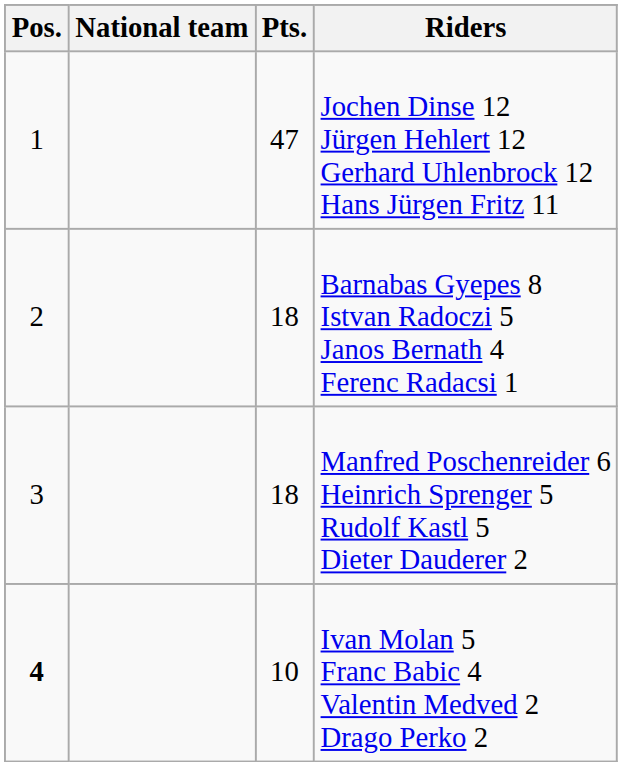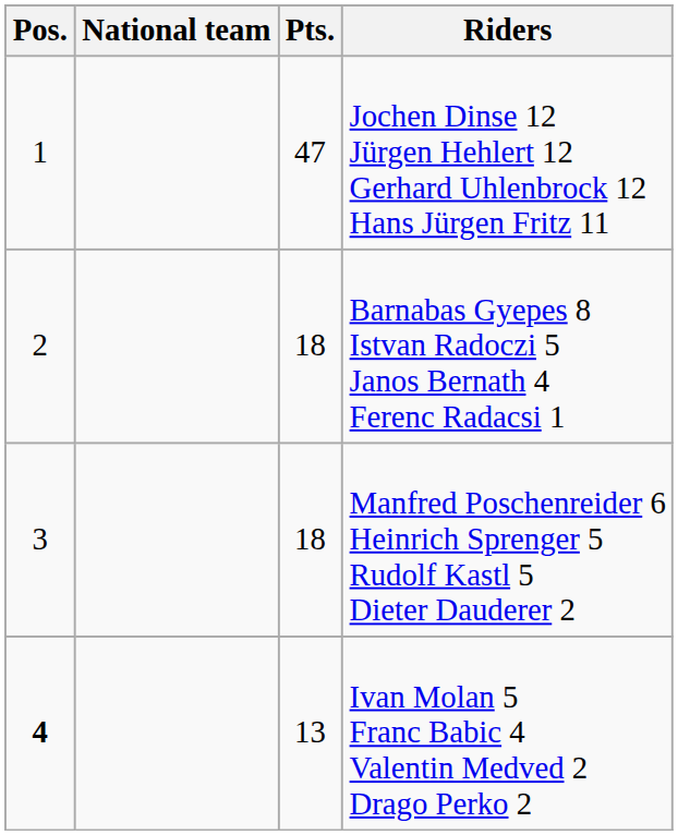Ivan Molan 5 Franc Babic 4 Valentin Medved 2 Drago Perko 2 | Pts.: 10 -> 13
